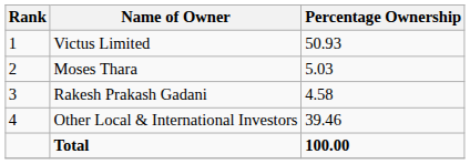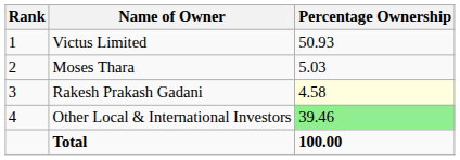Rakesh Prakash Gadani | Percentage Ownership: no background -> lightyellow background
Other Local & International Investors | Percentage Ownership: no background -> lightgreen background
